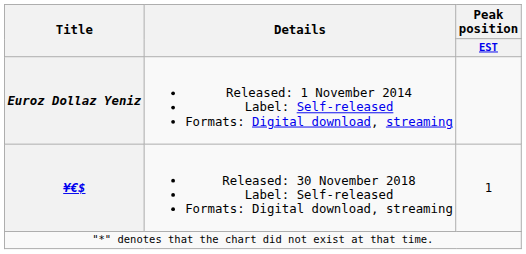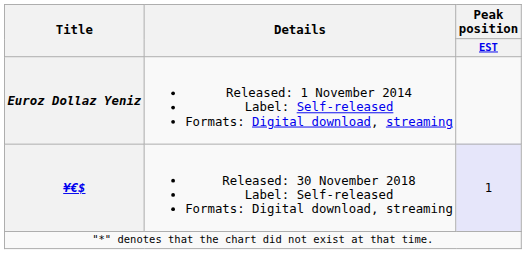¥€$ | Peak position / EST: no background -> lavender background
